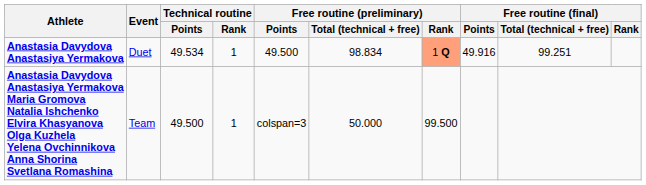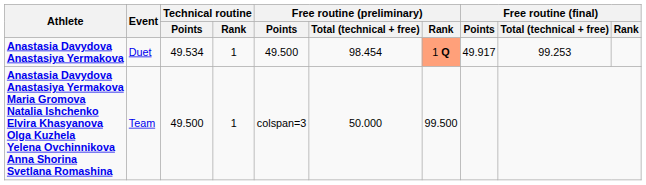Anastasia Davydova Anastasiya Yermakova | Free routine (preliminary) / Total (technical + free): 98.834 -> 98.454
Anastasia Davydova Anastasiya Yermakova | Free routine (final) / Points: 49.916 -> 49.917
Anastasia Davydova Anastasiya Yermakova | Free routine (final) / Total (technical + free): 99.251 -> 99.253
